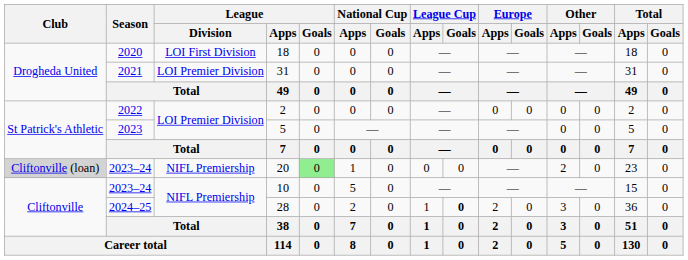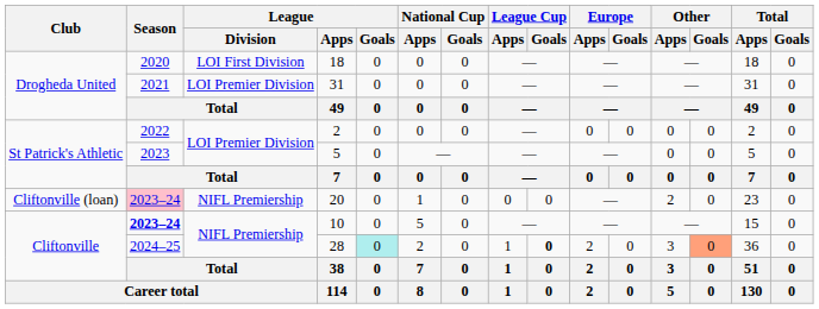20 | Club: lightgrey background -> no background
20 | Season: no background -> pink background
20 | League / Goals: lightgreen background -> no background
10 | Season: normal -> bold
28 | League / Goals: no background -> paleturquoise background
28 | Other / Goals: no background -> lightsalmon background
